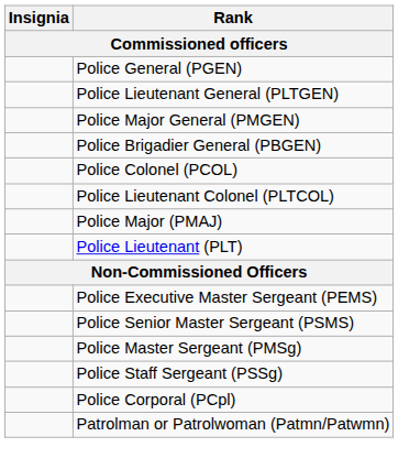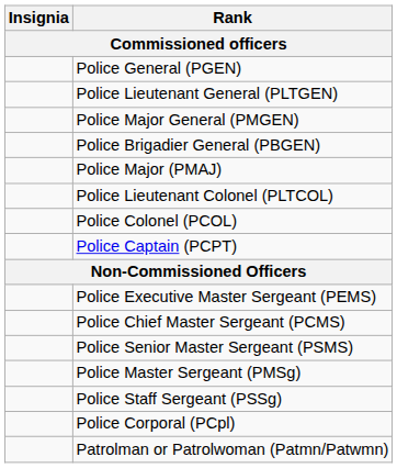rows swapped: Police Colonel (PCOL) <-> Police Major (PMAJ)
+ row: Police Captain (PCPT)
- row: Police Lieutenant (PLT)
+ row: Police Chief Master Sergeant (PCMS)
